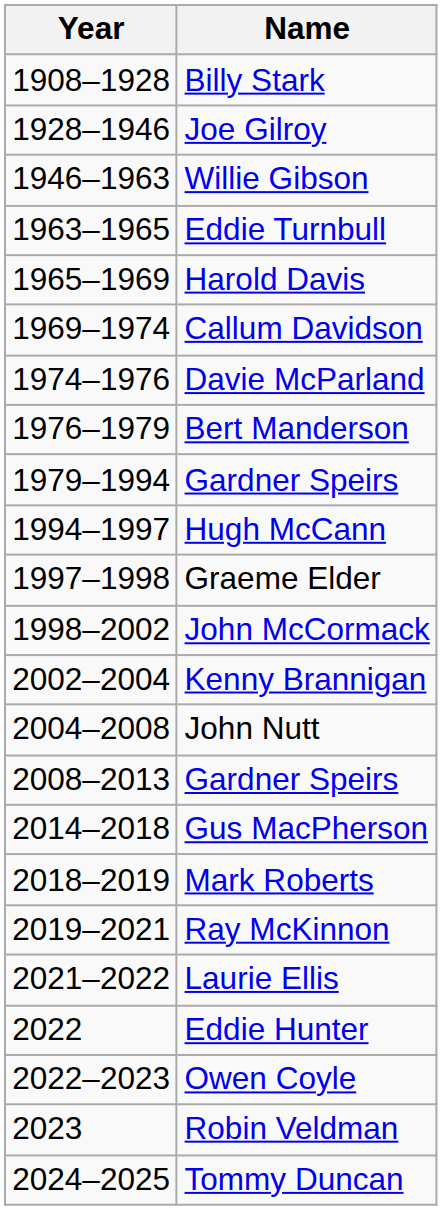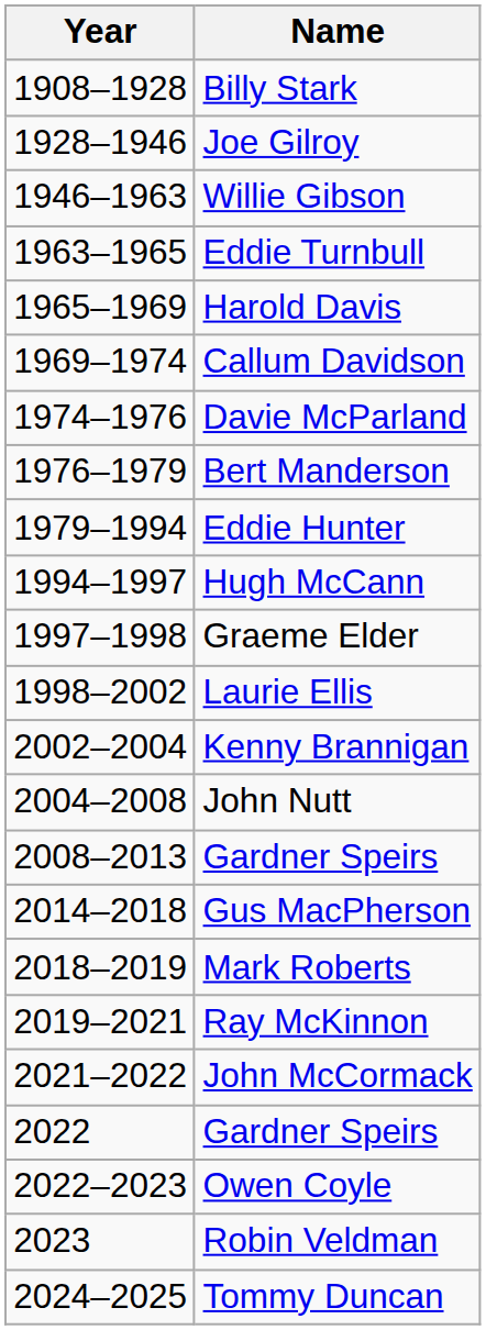row 10 | Name: Gardner Speirs -> Eddie Hunter
row 13 | Name: John McCormack -> Laurie Ellis
row 20 | Name: Laurie Ellis -> John McCormack
row 21 | Name: Eddie Hunter -> Gardner Speirs
